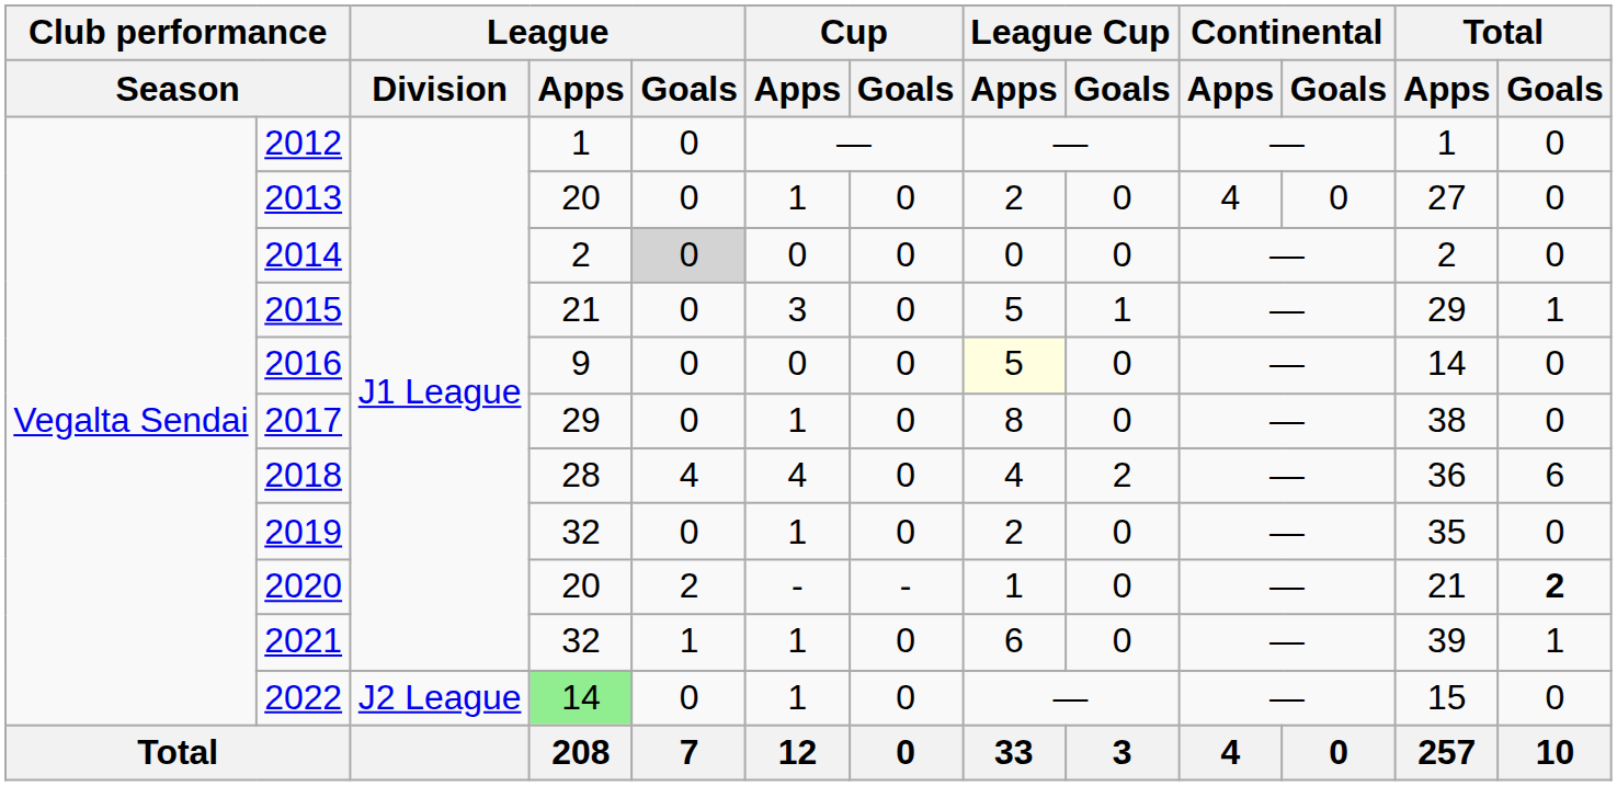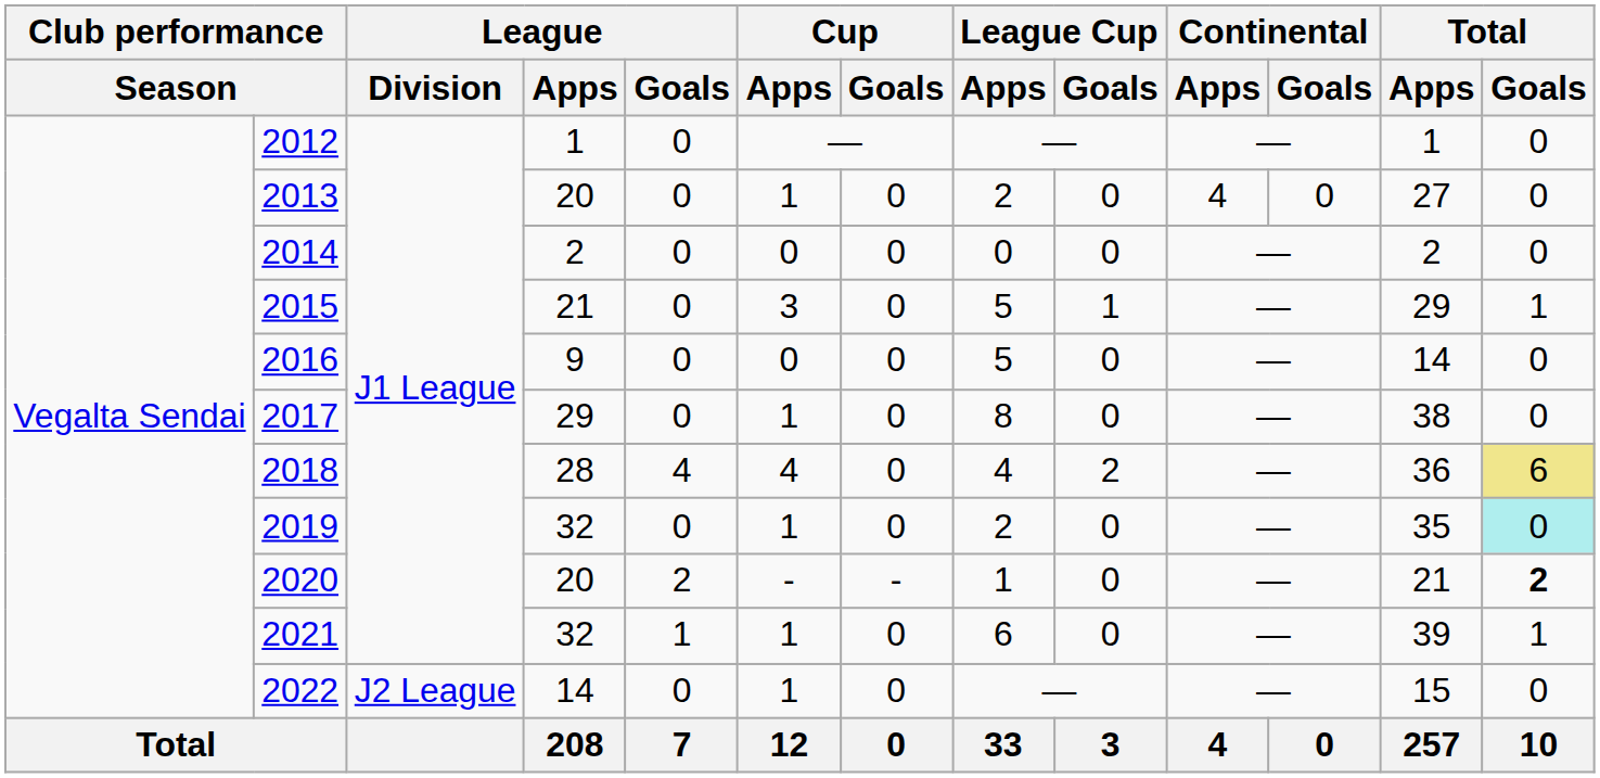2014 | League / Goals: lightgrey background -> no background
2016 | League Cup / Apps: lightyellow background -> no background
2018 | Total / Goals: no background -> khaki background
2019 | Total / Goals: no background -> paleturquoise background
2022 | League / Apps: lightgreen background -> no background
